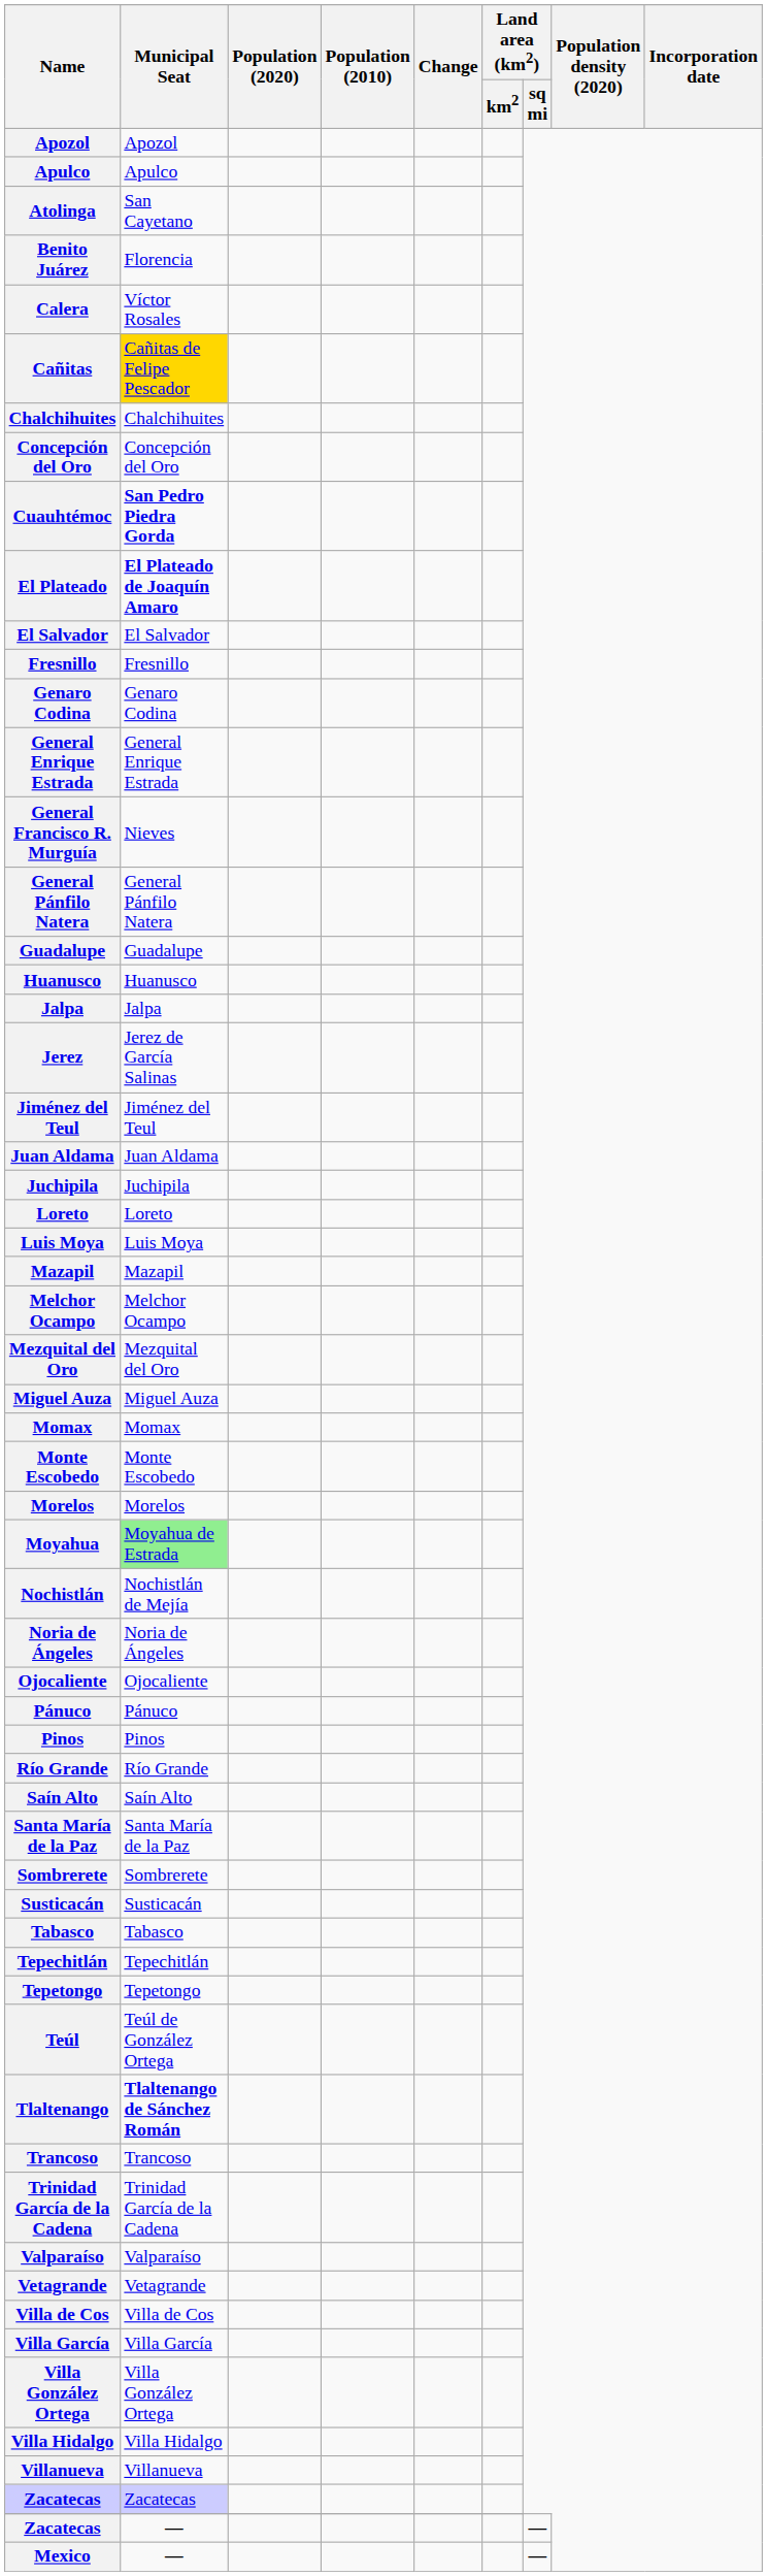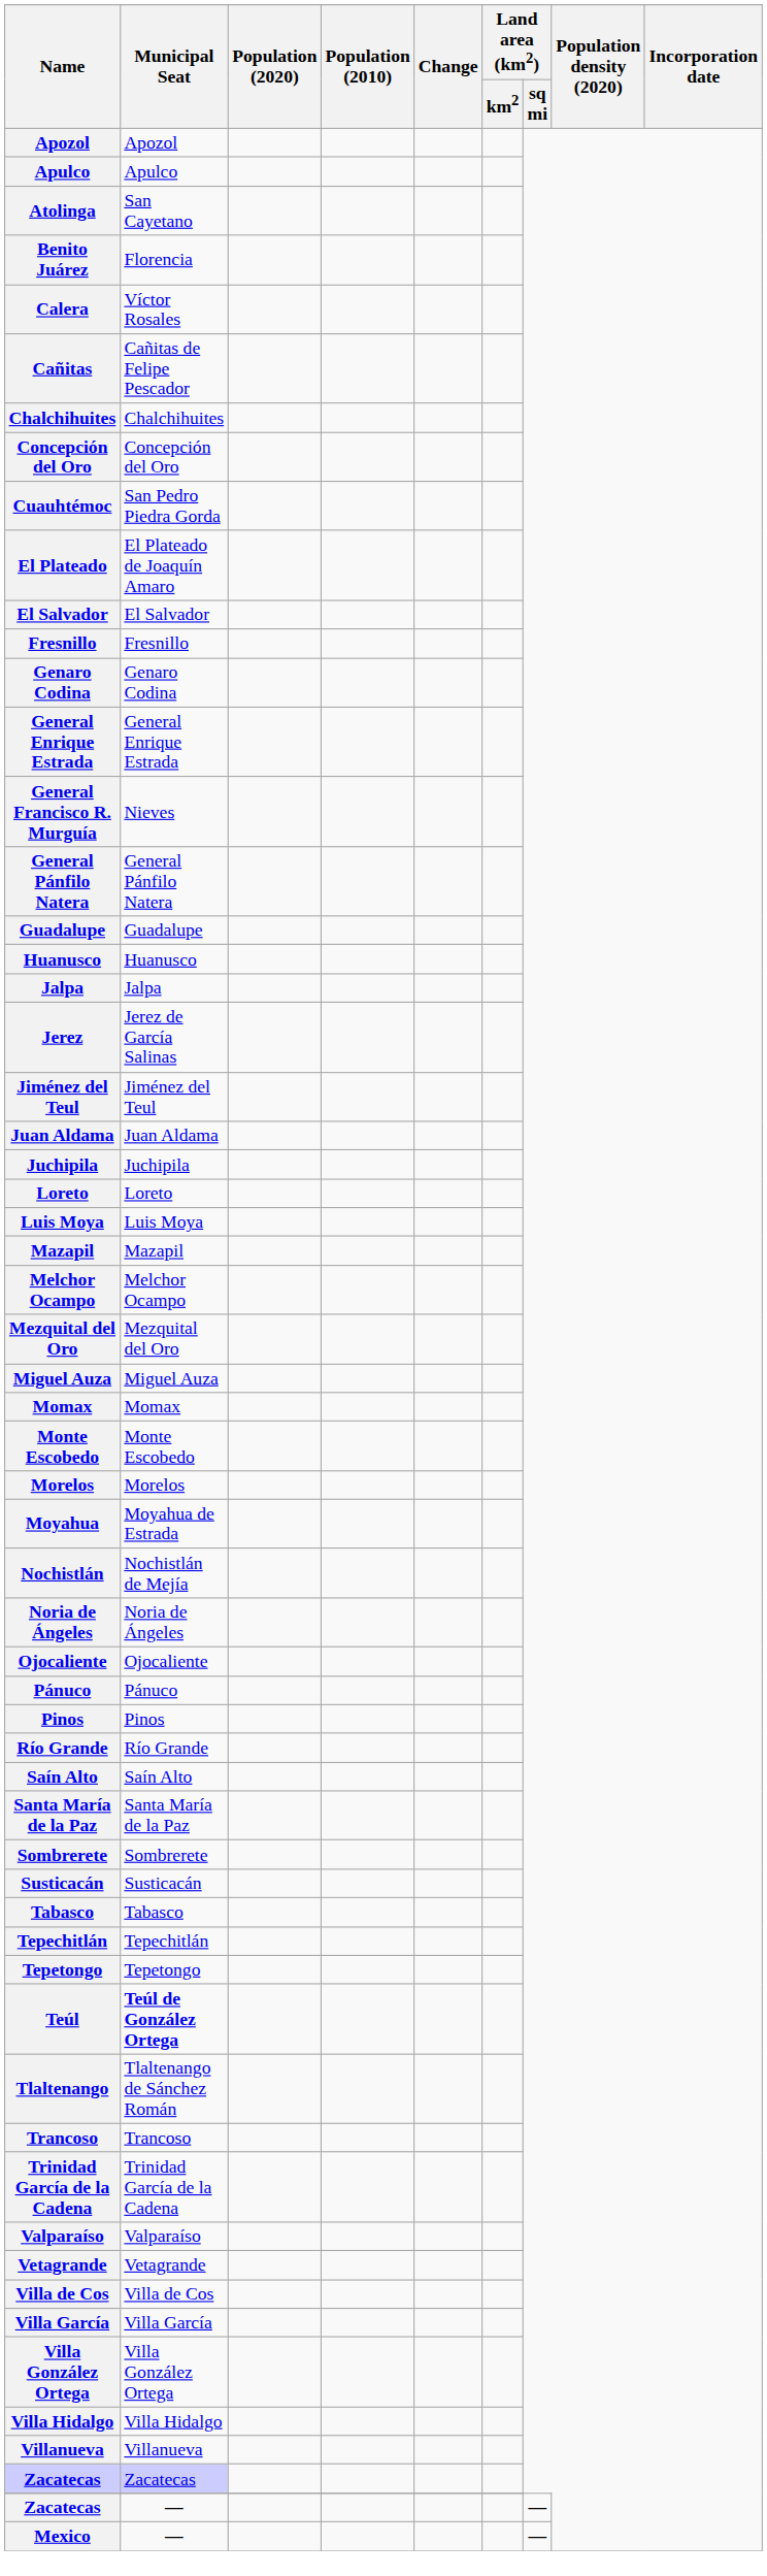Cañitas | Municipal Seat: gold background -> no background
Cuauhtémoc | Municipal Seat: bold -> normal
El Plateado | Municipal Seat: bold -> normal
Moyahua | Municipal Seat: lightgreen background -> no background
Teúl | Municipal Seat: normal -> bold
Tlaltenango | Municipal Seat: bold -> normal
